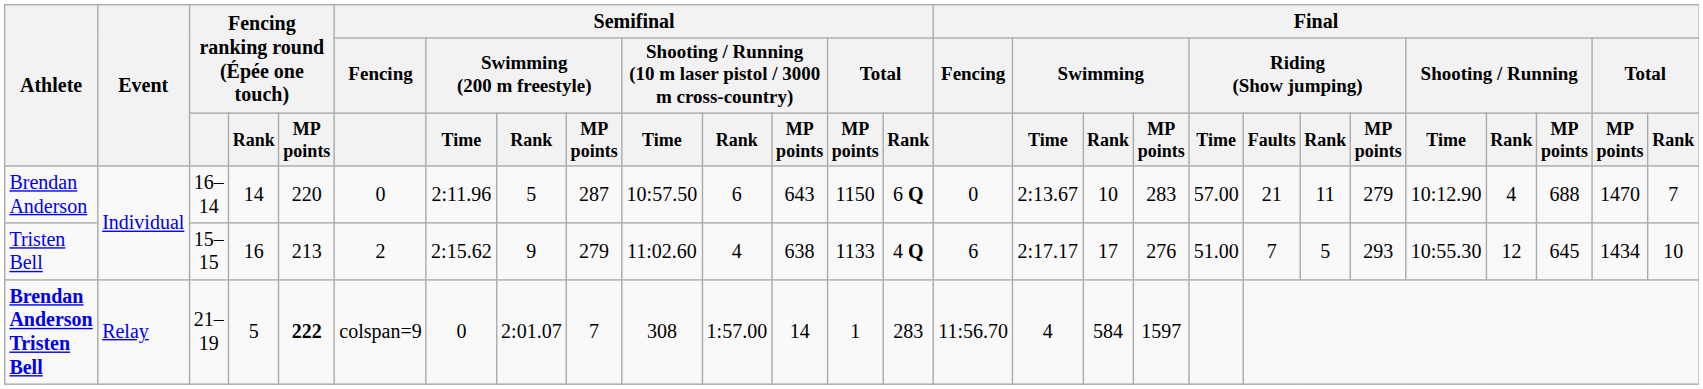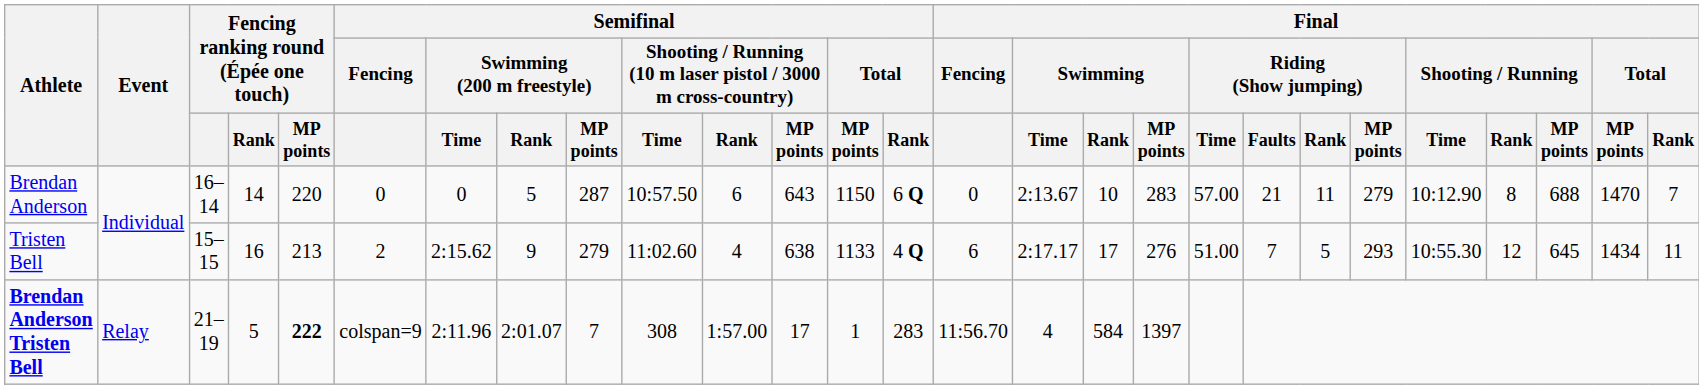Brendan Anderson | Semifinal / Swimming (200 m freestyle) / Time: 2:11.96 -> 0
Brendan Anderson | Final / Shooting / Running / Rank: 4 -> 8
Tristen Bell | Final / Total / Rank: 10 -> 11
Brendan Anderson Tristen Bell | Semifinal / Swimming (200 m freestyle) / Time: 0 -> 2:11.96
Brendan Anderson Tristen Bell | column 12: 14 -> 17
Brendan Anderson Tristen Bell | Final / Swimming / MP points: 1597 -> 1397
